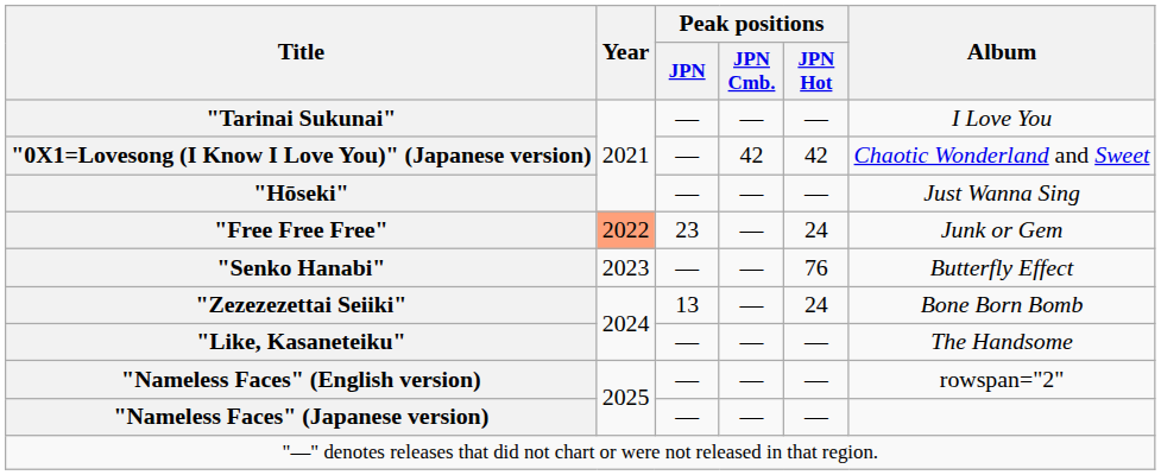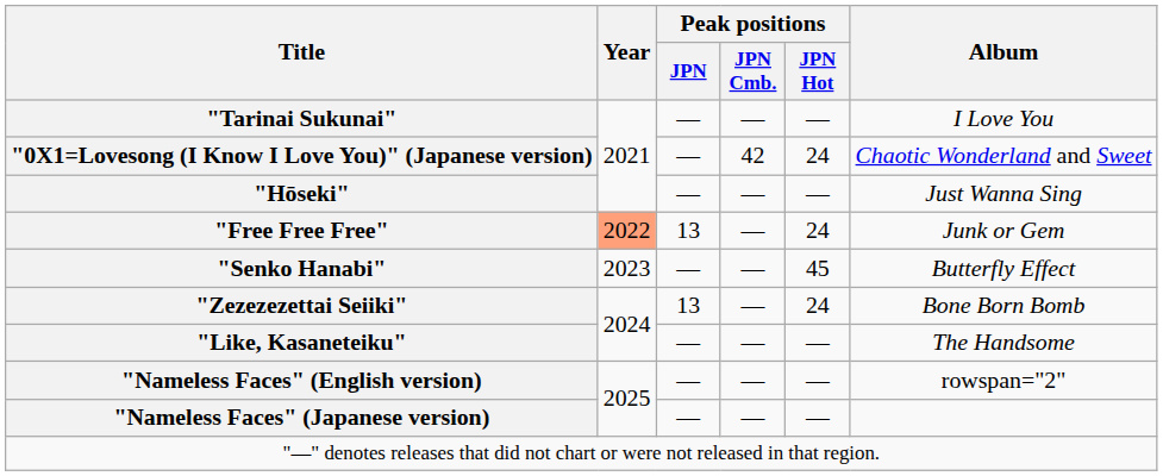"0X1=Lovesong (I Know I Love You)" (Japanese version) | Peak positions / JPN Hot: 42 -> 24
"Free Free Free" | Peak positions / JPN: 23 -> 13
"Senko Hanabi" | Peak positions / JPN Hot: 76 -> 45
